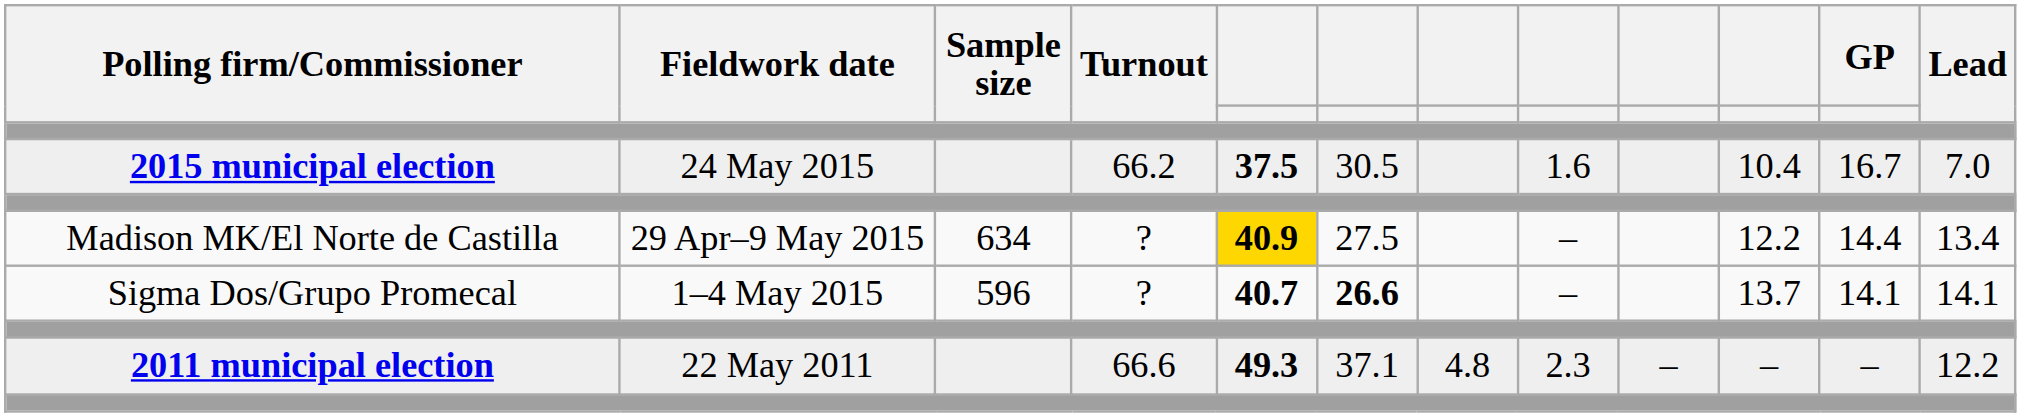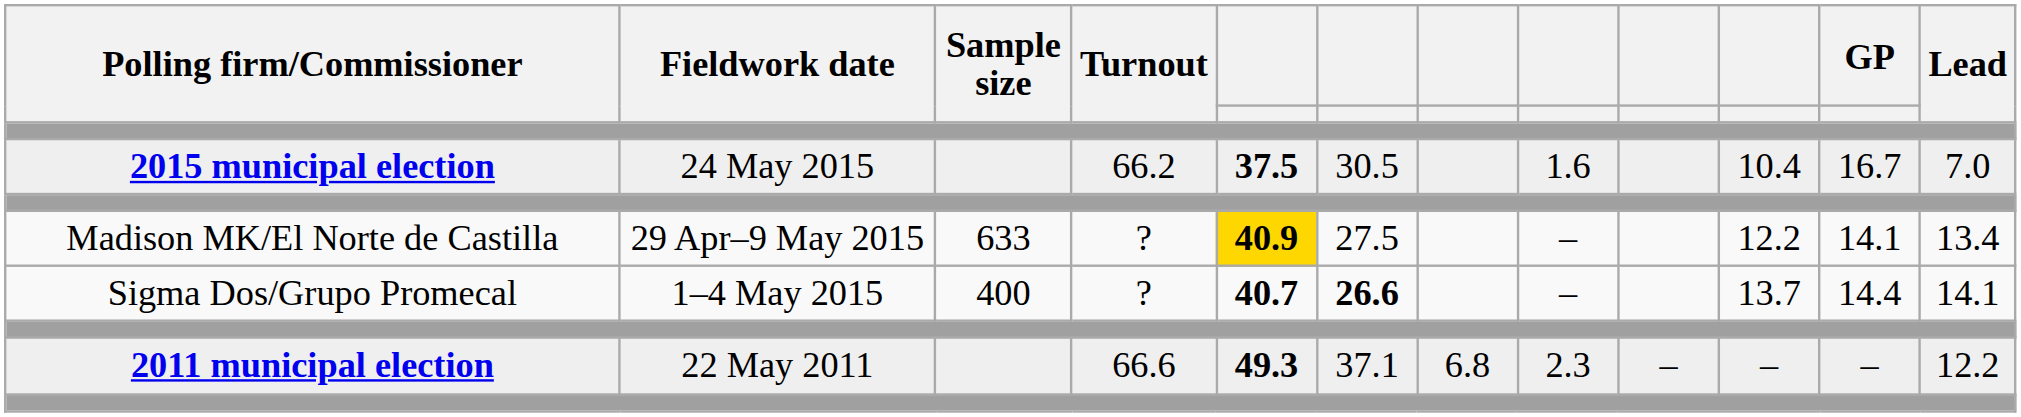Madison MK/El Norte de Castilla | Sample size: 634 -> 633
Madison MK/El Norte de Castilla | GP: 14.4 -> 14.1
Sigma Dos/Grupo Promecal | Sample size: 596 -> 400
Sigma Dos/Grupo Promecal | GP: 14.1 -> 14.4
2011 municipal election | column 7: 4.8 -> 6.8
